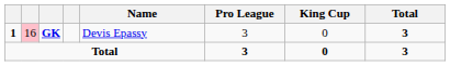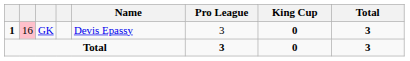1 | column 3: bold -> normal
1 | King Cup: normal -> bold
